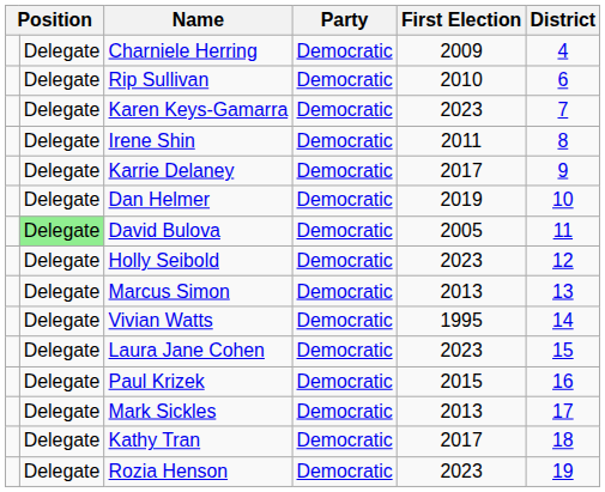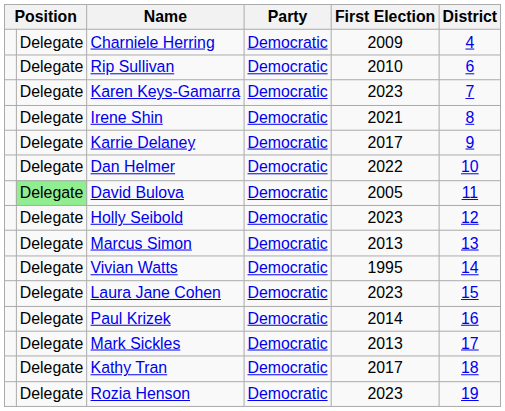Irene Shin | First Election: 2011 -> 2021
Dan Helmer | First Election: 2019 -> 2022
Paul Krizek | First Election: 2015 -> 2014
